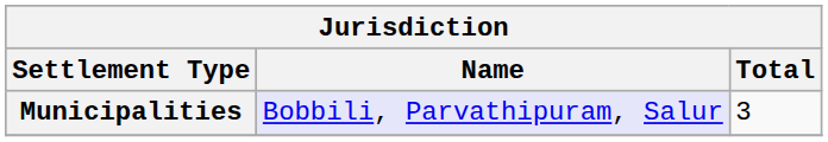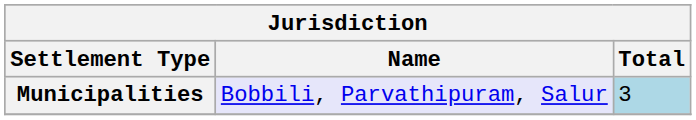Municipalities | Total: no background -> lightblue background
